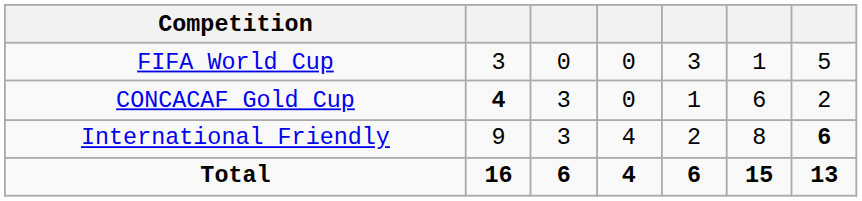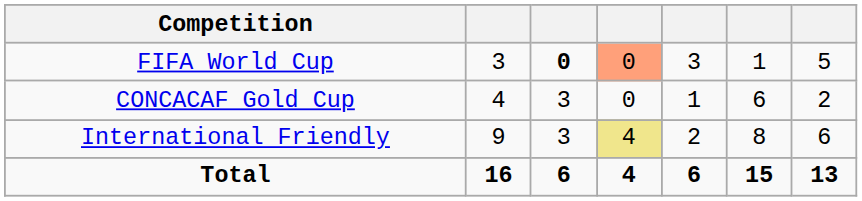FIFA World Cup | column 3: normal -> bold
FIFA World Cup | column 4: no background -> lightsalmon background
CONCACAF Gold Cup | column 2: bold -> normal
International Friendly | column 4: no background -> khaki background
International Friendly | column 7: bold -> normal
